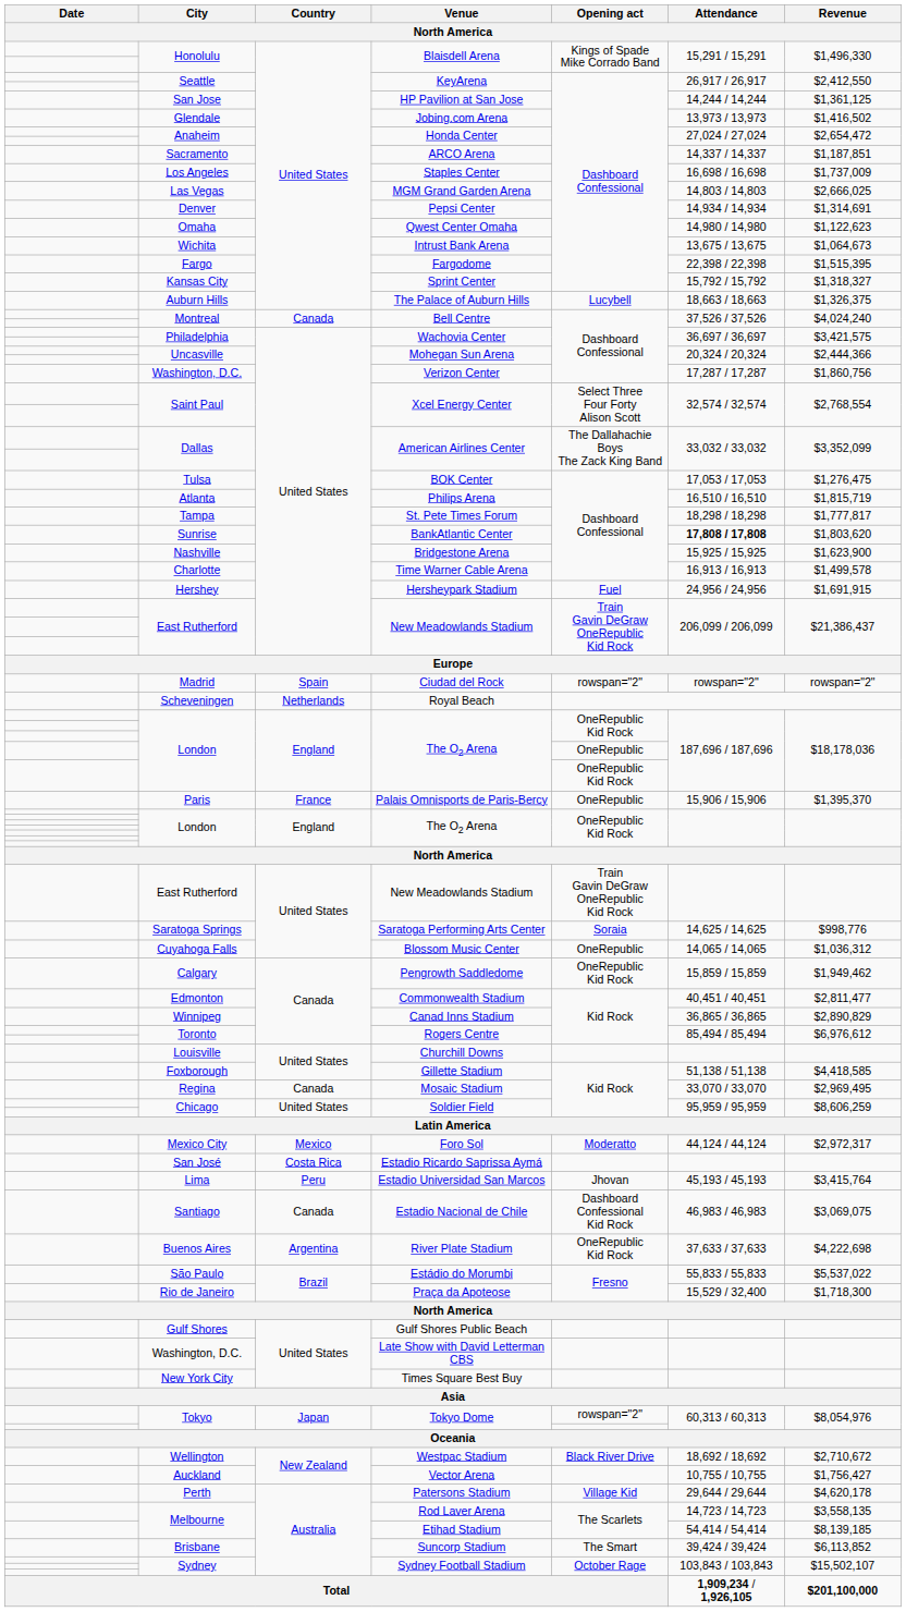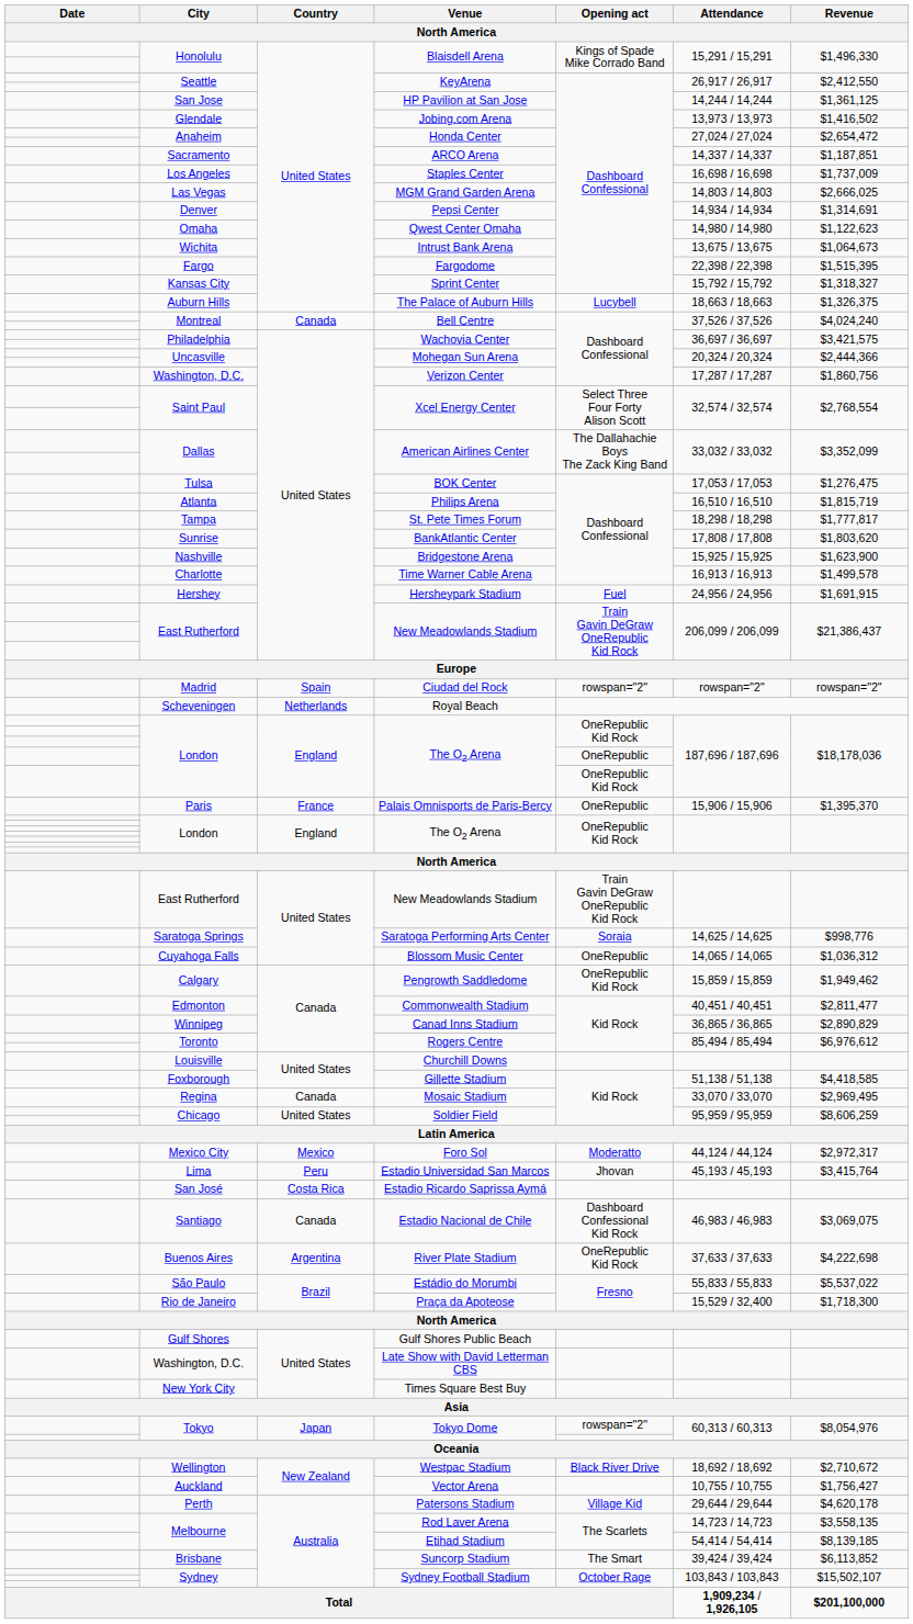BankAtlantic Center | Attendance: bold -> normal
rows swapped: Estadio Ricardo Saprissa Aymá <-> Estadio Universidad San Marcos
